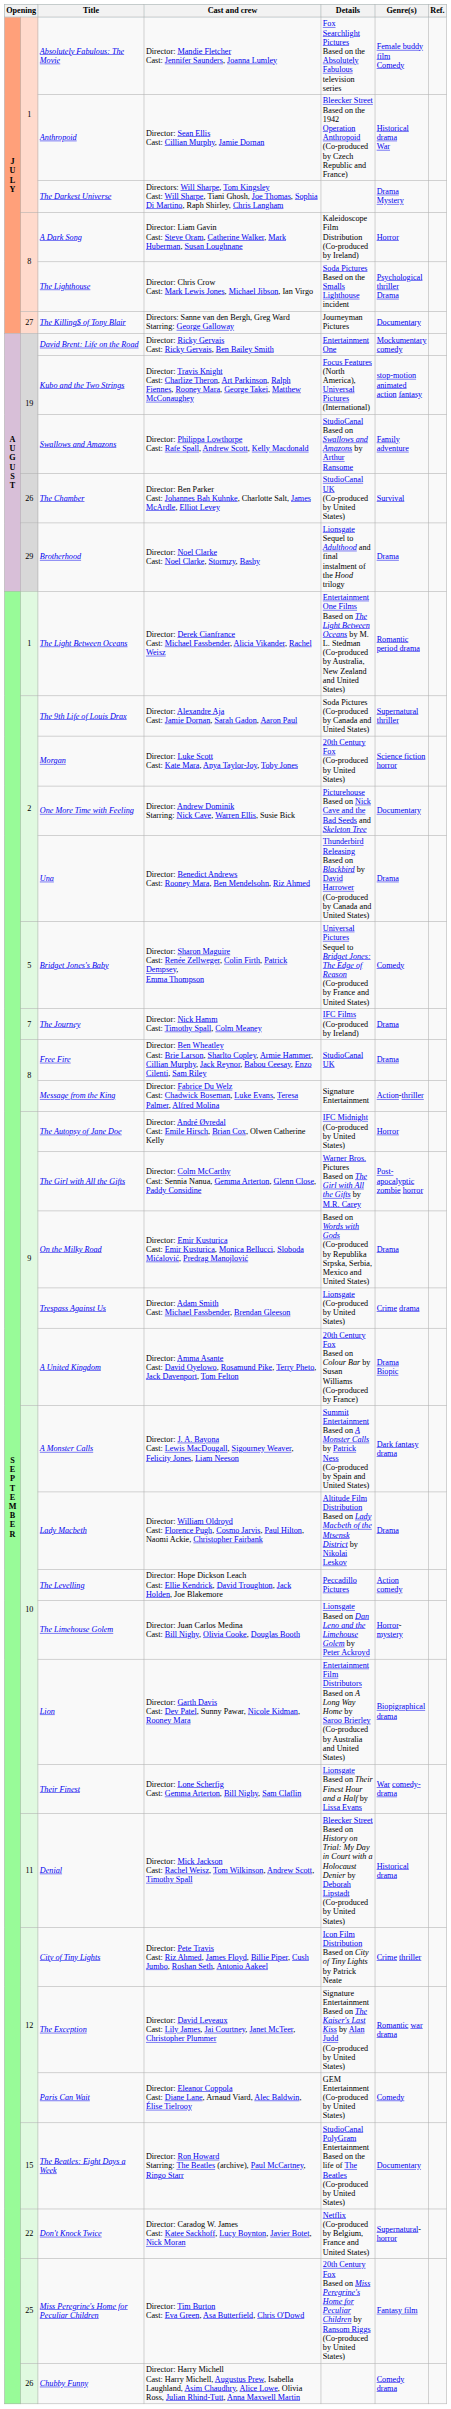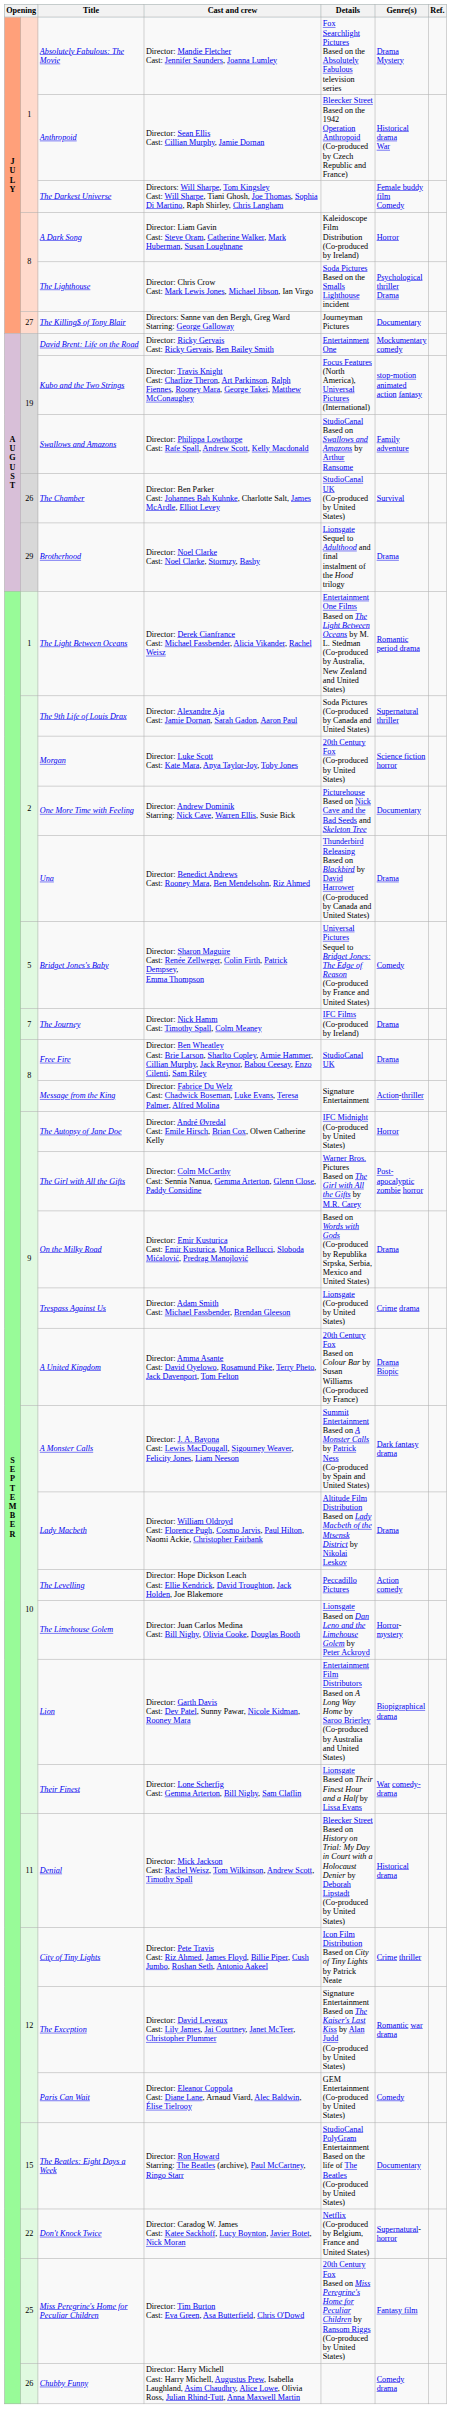Absolutely Fabulous: The Movie | Genre(s): Female buddy film Comedy -> Drama Mystery
The Darkest Universe | Genre(s): Drama Mystery -> Female buddy film Comedy
